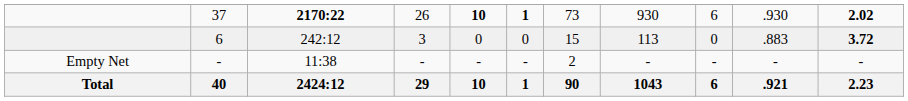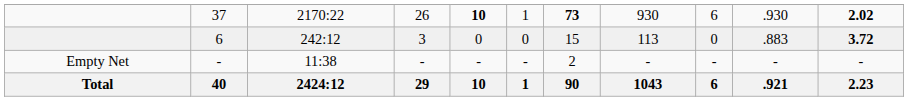37 | column 3: bold -> normal
37 | column 6: bold -> normal
37 | column 7: normal -> bold
